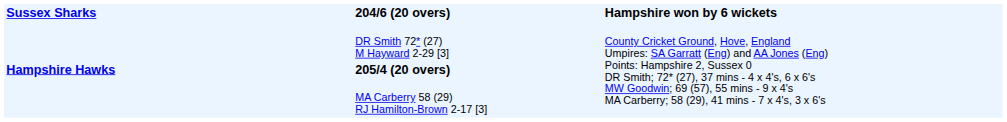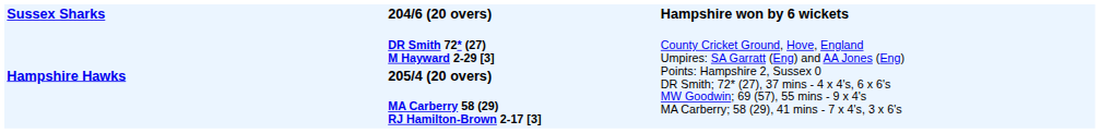DR Smith 72* (27) M Hayward 2-29 [3] | 204/6 (20 overs): normal -> bold
MA Carberry 58 (29) RJ Hamilton-Brown 2-17 [3] | 204/6 (20 overs): normal -> bold
